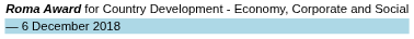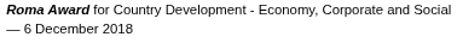row 2 | column 1: lightblue background -> no background
